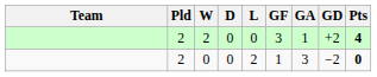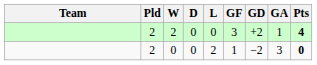columns swapped: GA <-> GD
